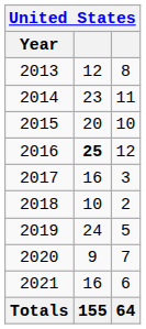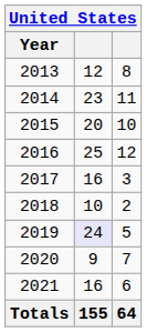2016 | column 2: bold -> normal
2019 | column 2: no background -> lavender background
